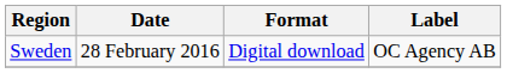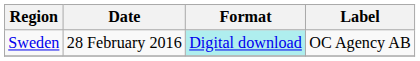Sweden | Format: no background -> paleturquoise background
